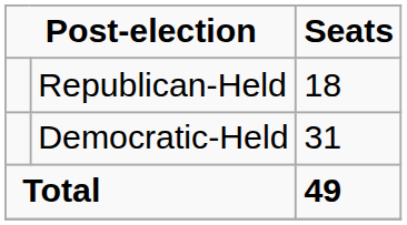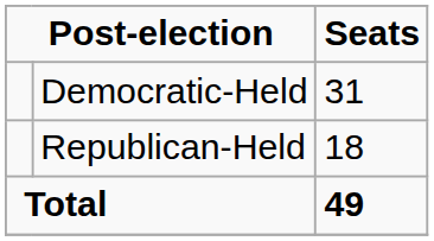rows swapped: Democratic-Held <-> Republican-Held
